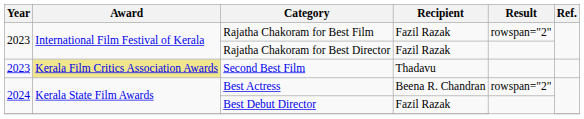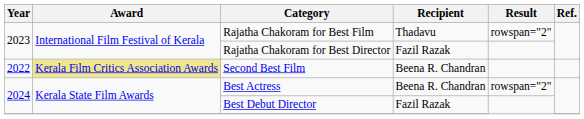Rajatha Chakoram for Best Film | Recipient: Fazil Razak -> Thadavu
Second Best Film | Year: 2023 -> 2022
Second Best Film | Recipient: Thadavu -> Beena R. Chandran
